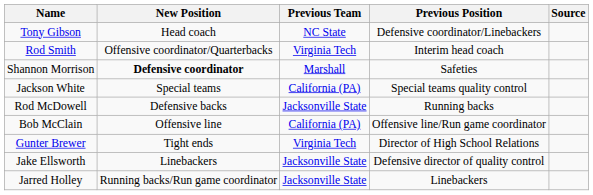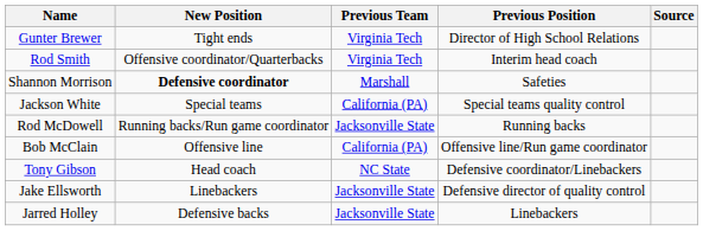rows swapped: Tony Gibson <-> Gunter Brewer
Rod McDowell | New Position: Defensive backs -> Running backs/Run game coordinator
Jarred Holley | New Position: Running backs/Run game coordinator -> Defensive backs
